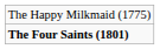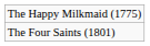row 2 | column 1: bold -> normal
